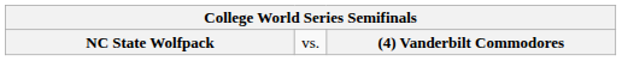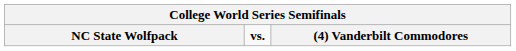NC State Wolfpack | column 2: normal -> bold
